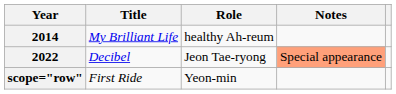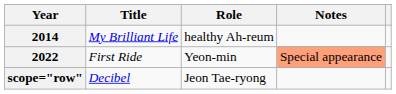2022 | Title: Decibel -> First Ride
2022 | Role: Jeon Tae-ryong -> Yeon-min
scope="row" | Title: First Ride -> Decibel
scope="row" | Role: Yeon-min -> Jeon Tae-ryong
